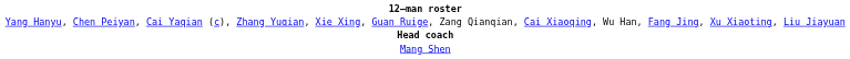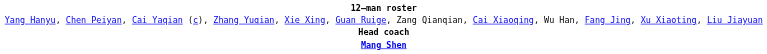row 4 | column 1: normal -> bold
